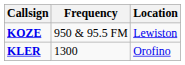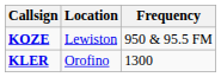columns swapped: Frequency <-> Location
